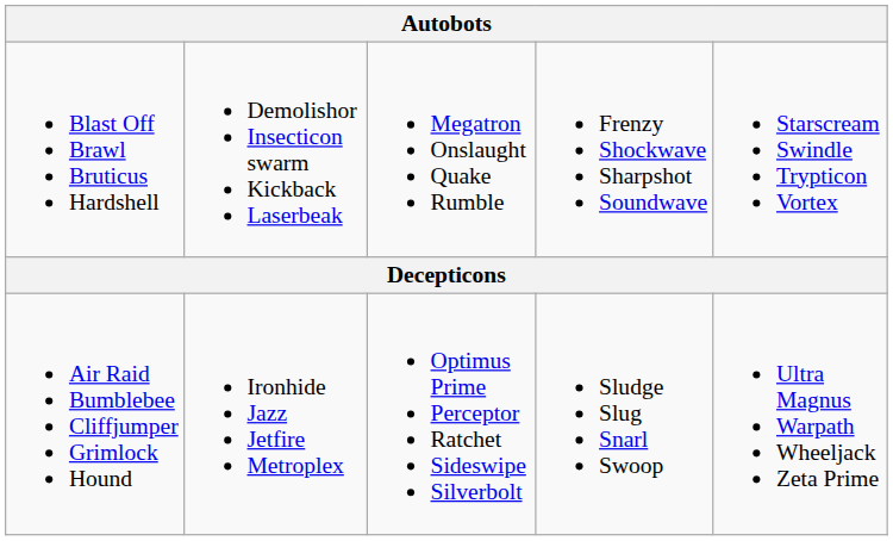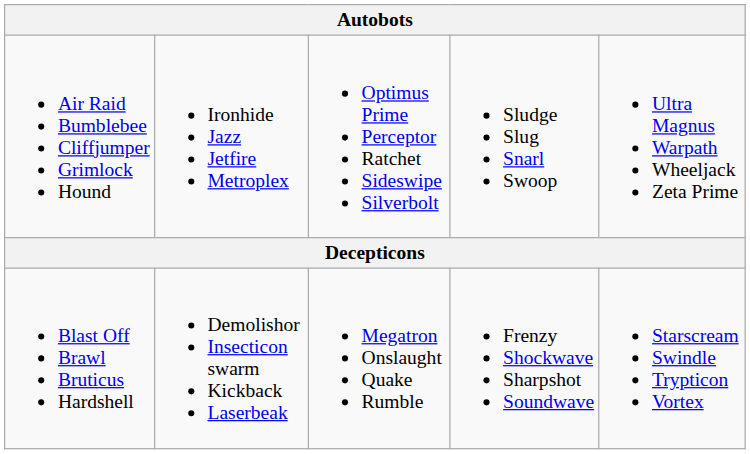rows swapped: Air Raid Bumblebee Cliffjumper Grimlock Hound <-> Blast Off Brawl Bruticus Hardshell
